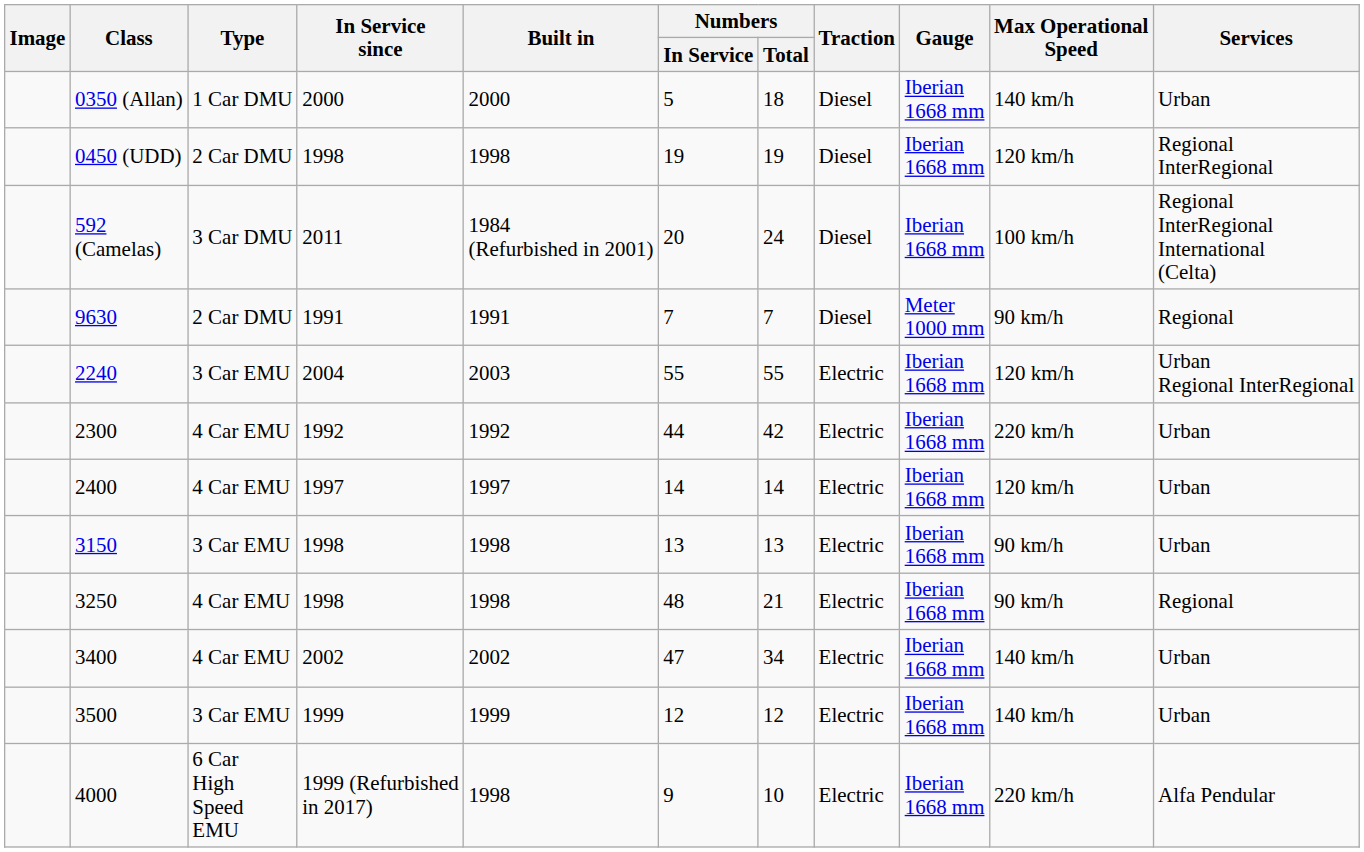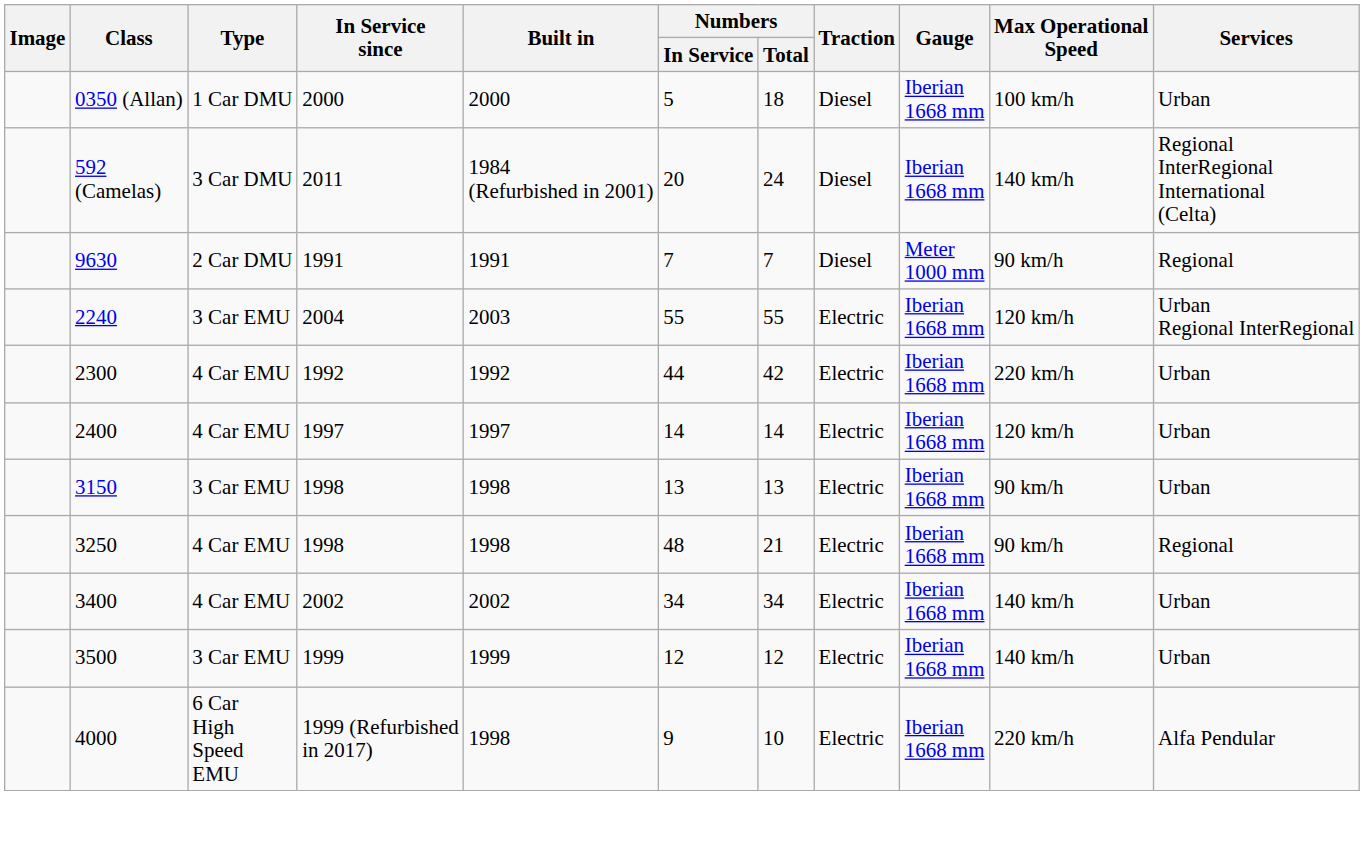0350 (Allan) | Max Operational Speed: 140 km/h -> 100 km/h
- row: 0450 (UDD) | 2 Car DMU | 1998 | 1998 | 19 | 19 | Diesel | Iberian 1668 mm | 120 km/h | Regional InterRegional
592 (Camelas) | Max Operational Speed: 100 km/h -> 140 km/h
3400 | Numbers / In Service: 47 -> 34
